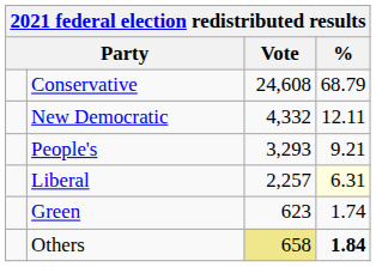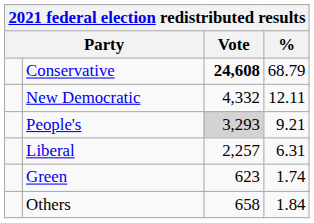Conservative | Vote: normal -> bold
People's | Vote: no background -> lightgrey background
Liberal | %: lightyellow background -> no background
Others | Vote: khaki background -> no background
Others | %: bold -> normal
